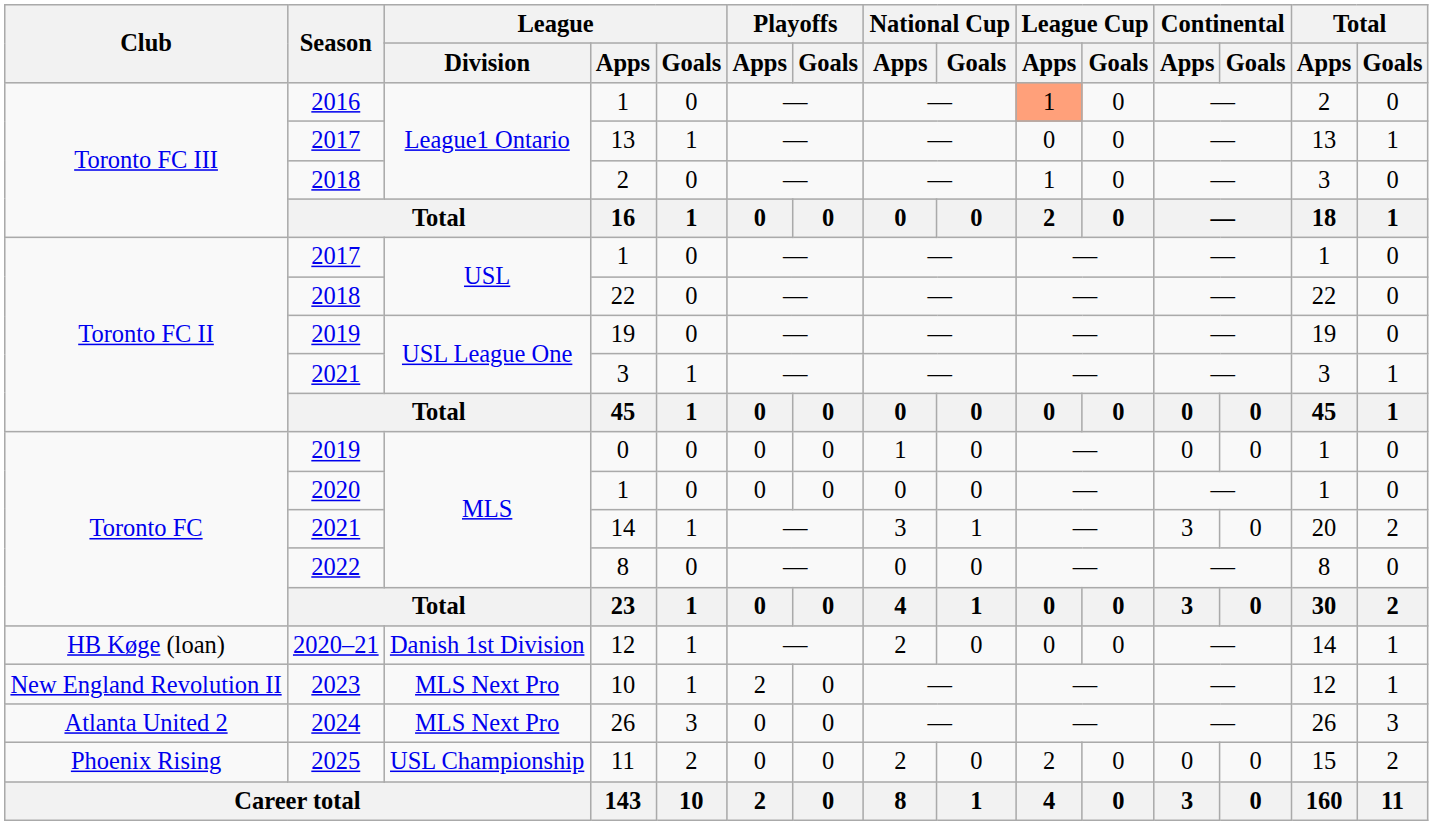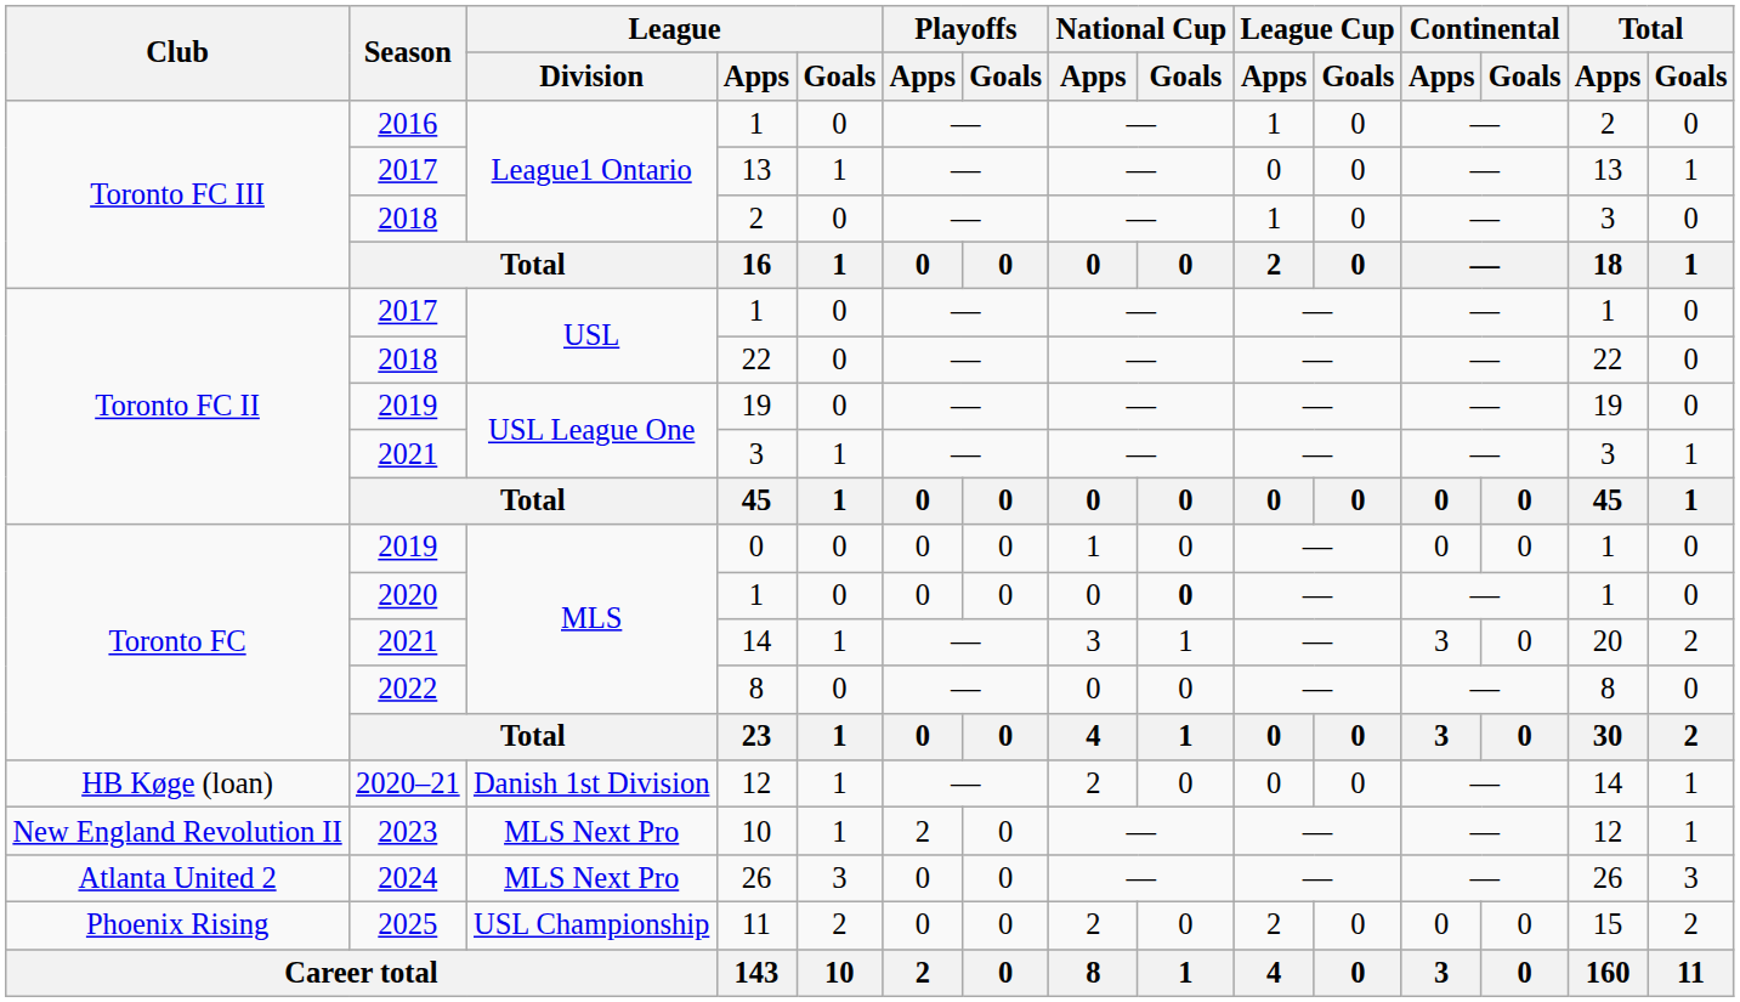2016 / 1 | League Cup / Apps: lightsalmon background -> no background
2020 / 1 | National Cup / Goals: normal -> bold
